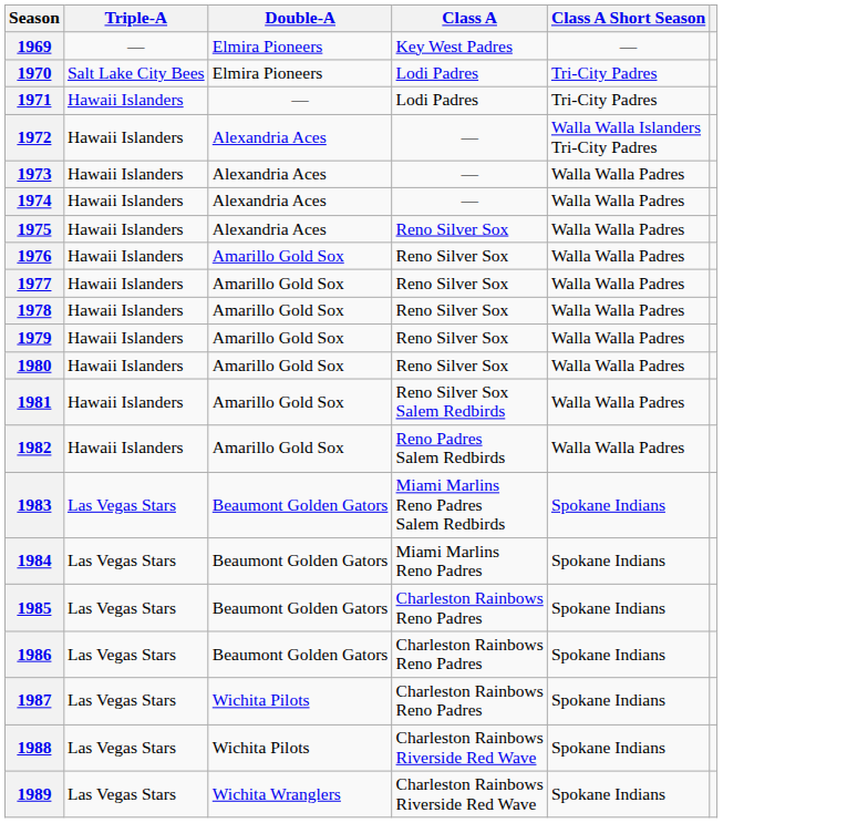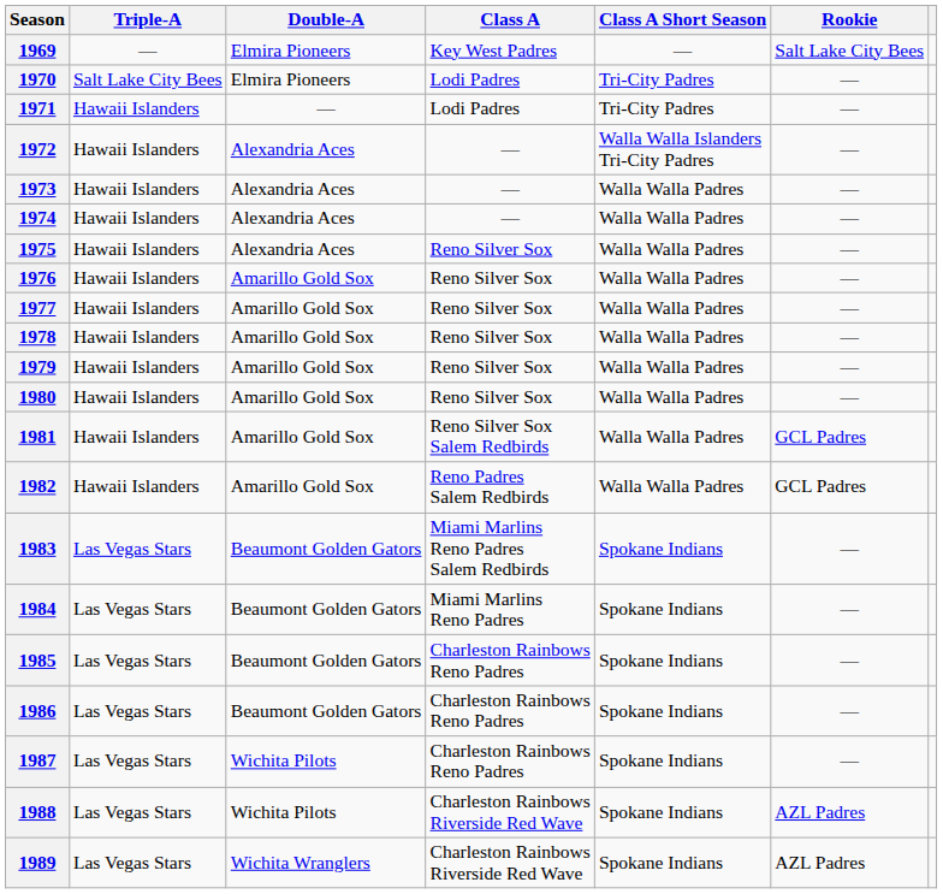+ column: Rookie | Salt Lake City Bees | — | — | — | — | — | — | — | — | — | — | — | GCL Padres | GCL Padres | — | — | — | — | — | AZL Padres | AZL Padres
